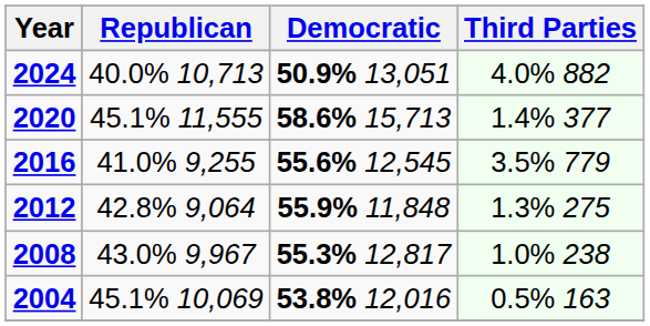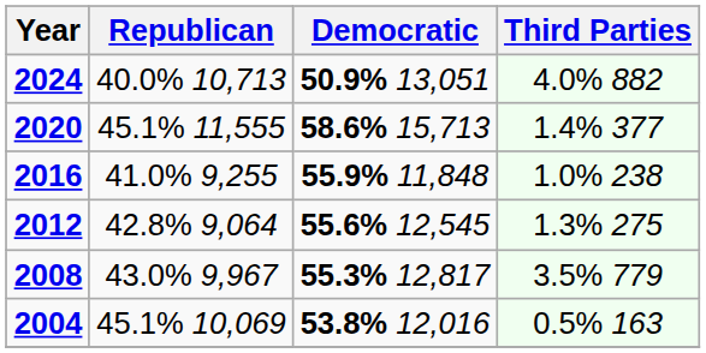2016 | Democratic: 55.6% 12,545 -> 55.9% 11,848
2016 | Third Parties: 3.5% 779 -> 1.0% 238
2012 | Democratic: 55.9% 11,848 -> 55.6% 12,545
2008 | Third Parties: 1.0% 238 -> 3.5% 779
